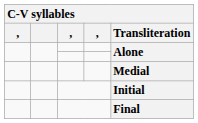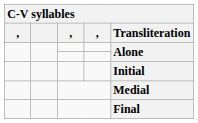row 5 | Transliteration: Medial -> Initial
row 6 | Transliteration: Initial -> Medial
